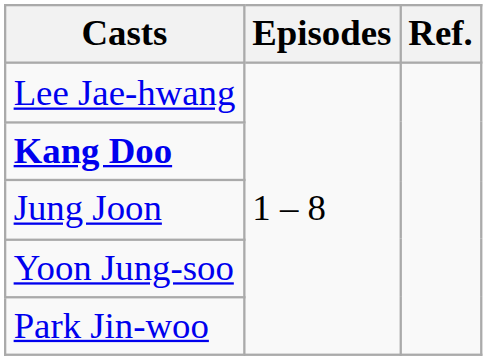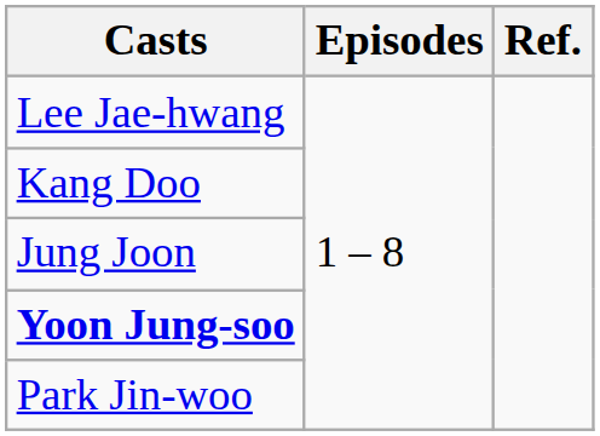Kang Doo | Casts: bold -> normal
Yoon Jung-soo | Casts: normal -> bold
